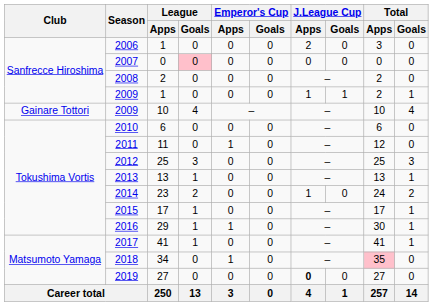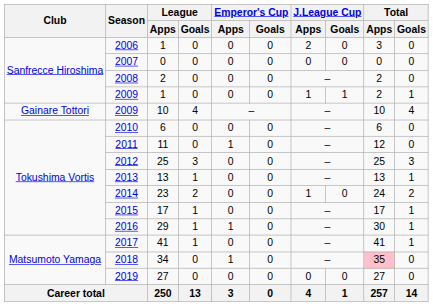2007 | League / Goals: pink background -> no background
2019 | J.League Cup / Apps: bold -> normal
